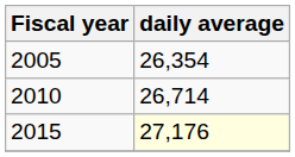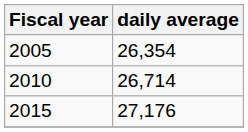2015 | daily average: lightyellow background -> no background
